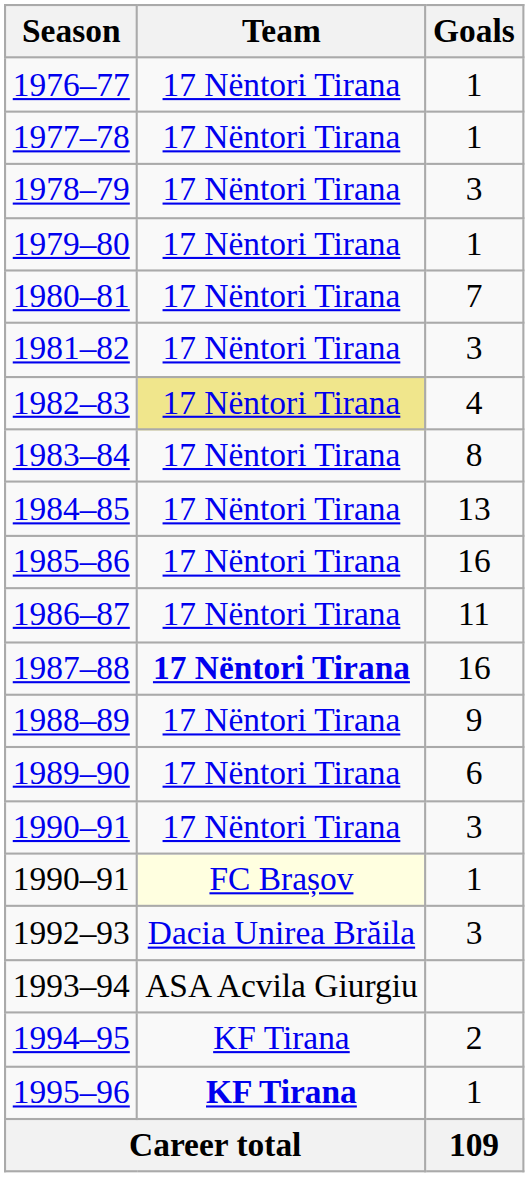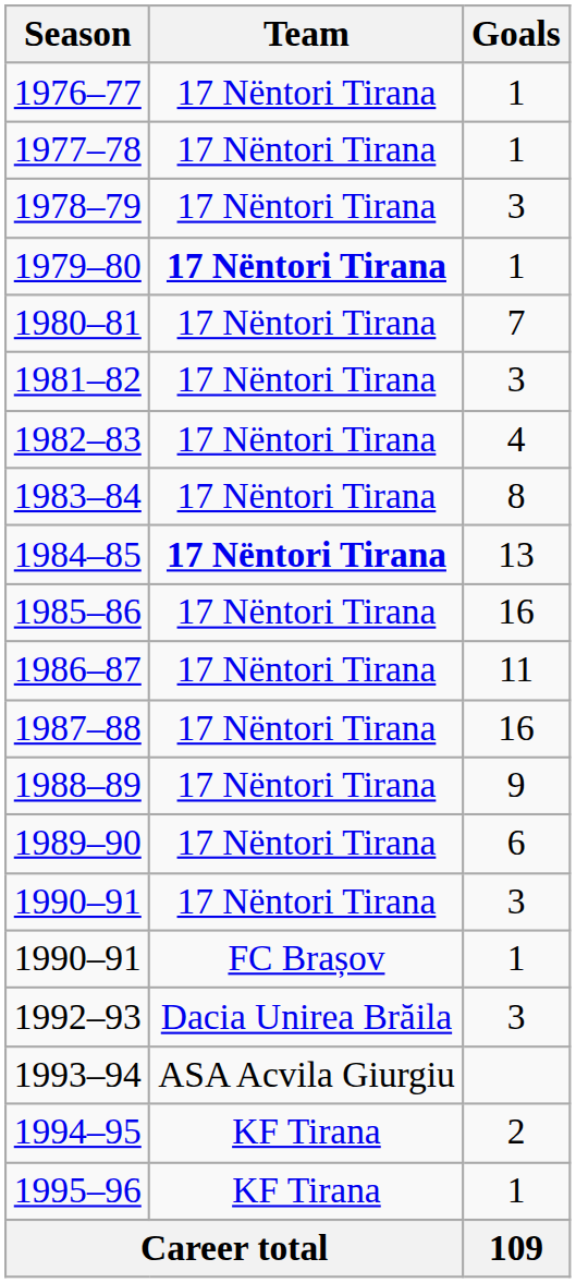1979–80 | Team: normal -> bold
1982–83 | Team: khaki background -> no background
1984–85 | Team: normal -> bold
1987–88 | Team: bold -> normal
1990–91 / 1 | Team: lightyellow background -> no background
1995–96 | Team: bold -> normal
